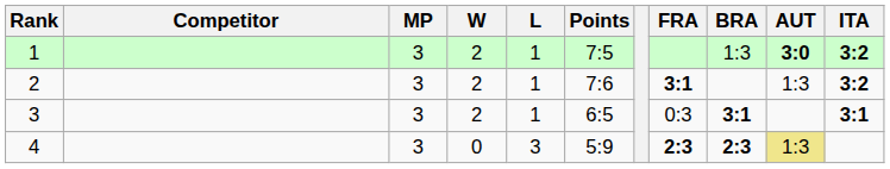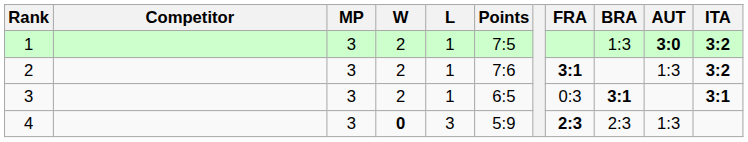4 | W: normal -> bold
4 | BRA: bold -> normal
4 | AUT: khaki background -> no background
